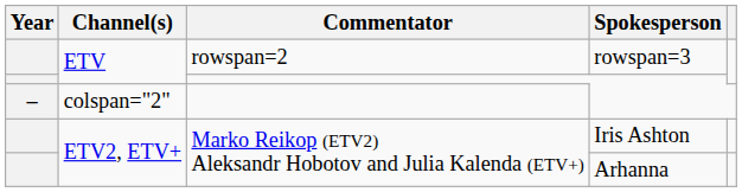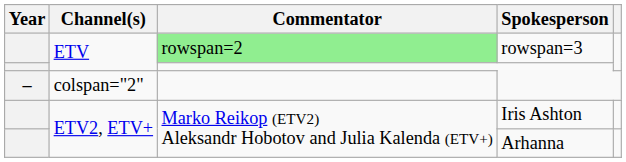rowspan=3 | Commentator: no background -> lightgreen background
